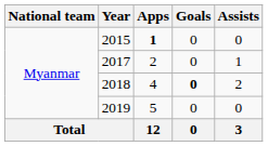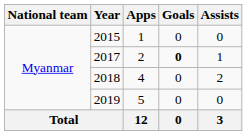2015 | Apps: bold -> normal
2017 | Goals: normal -> bold
2018 | Goals: bold -> normal
